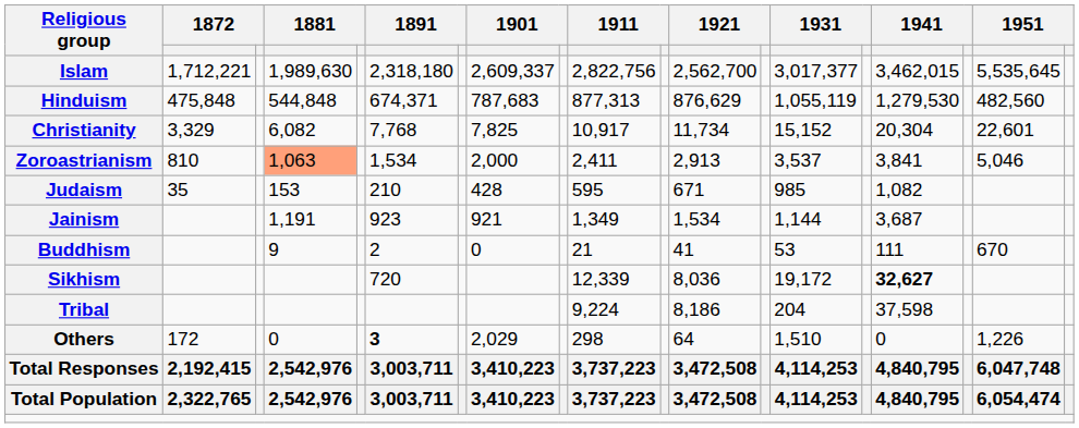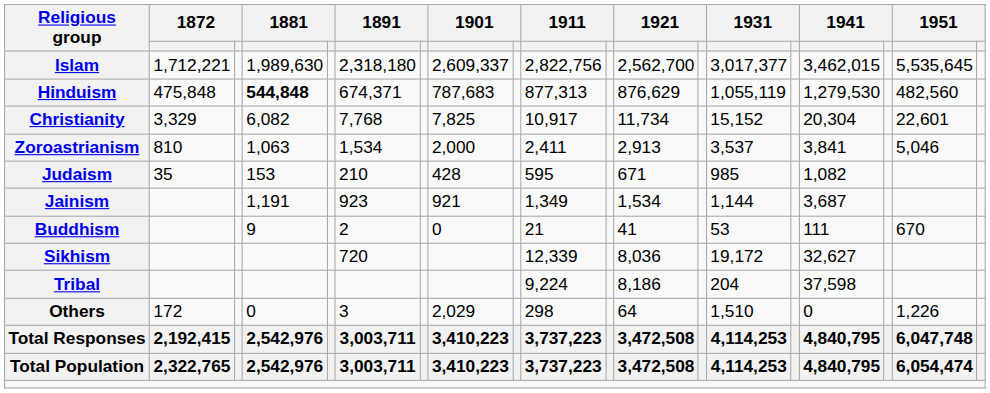Hinduism | column 4: normal -> bold
Zoroastrianism | column 4: lightsalmon background -> no background
Sikhism | column 16: bold -> normal
Others | column 6: bold -> normal
